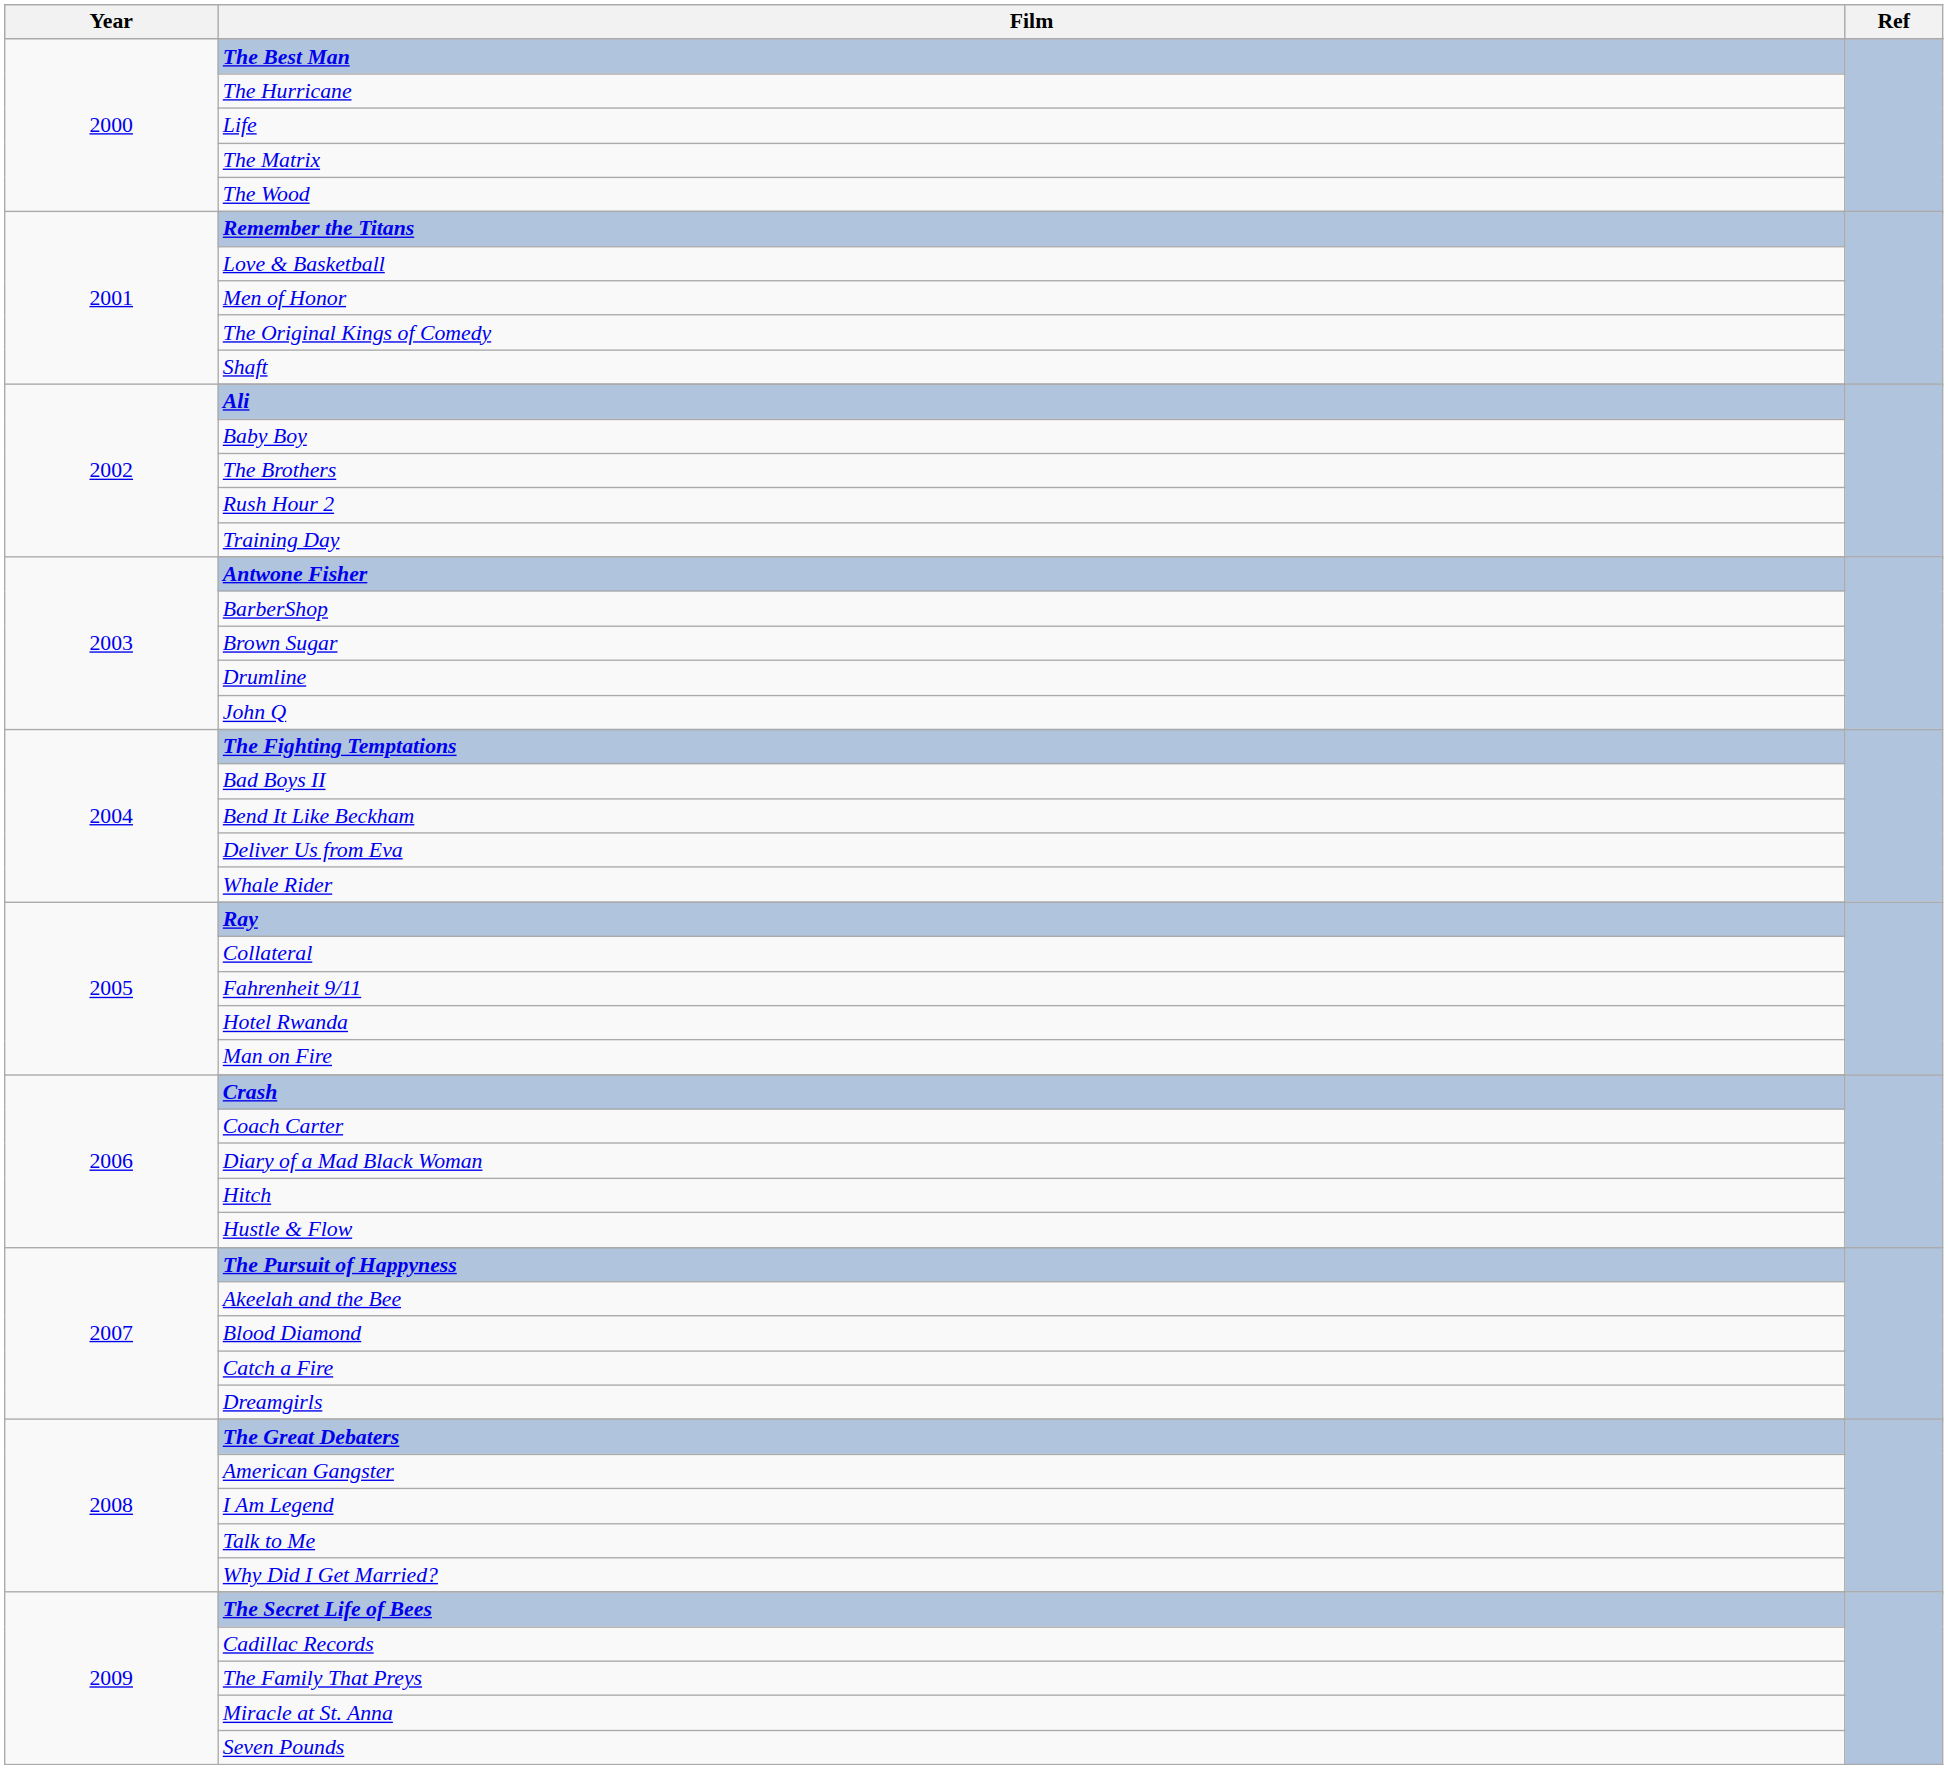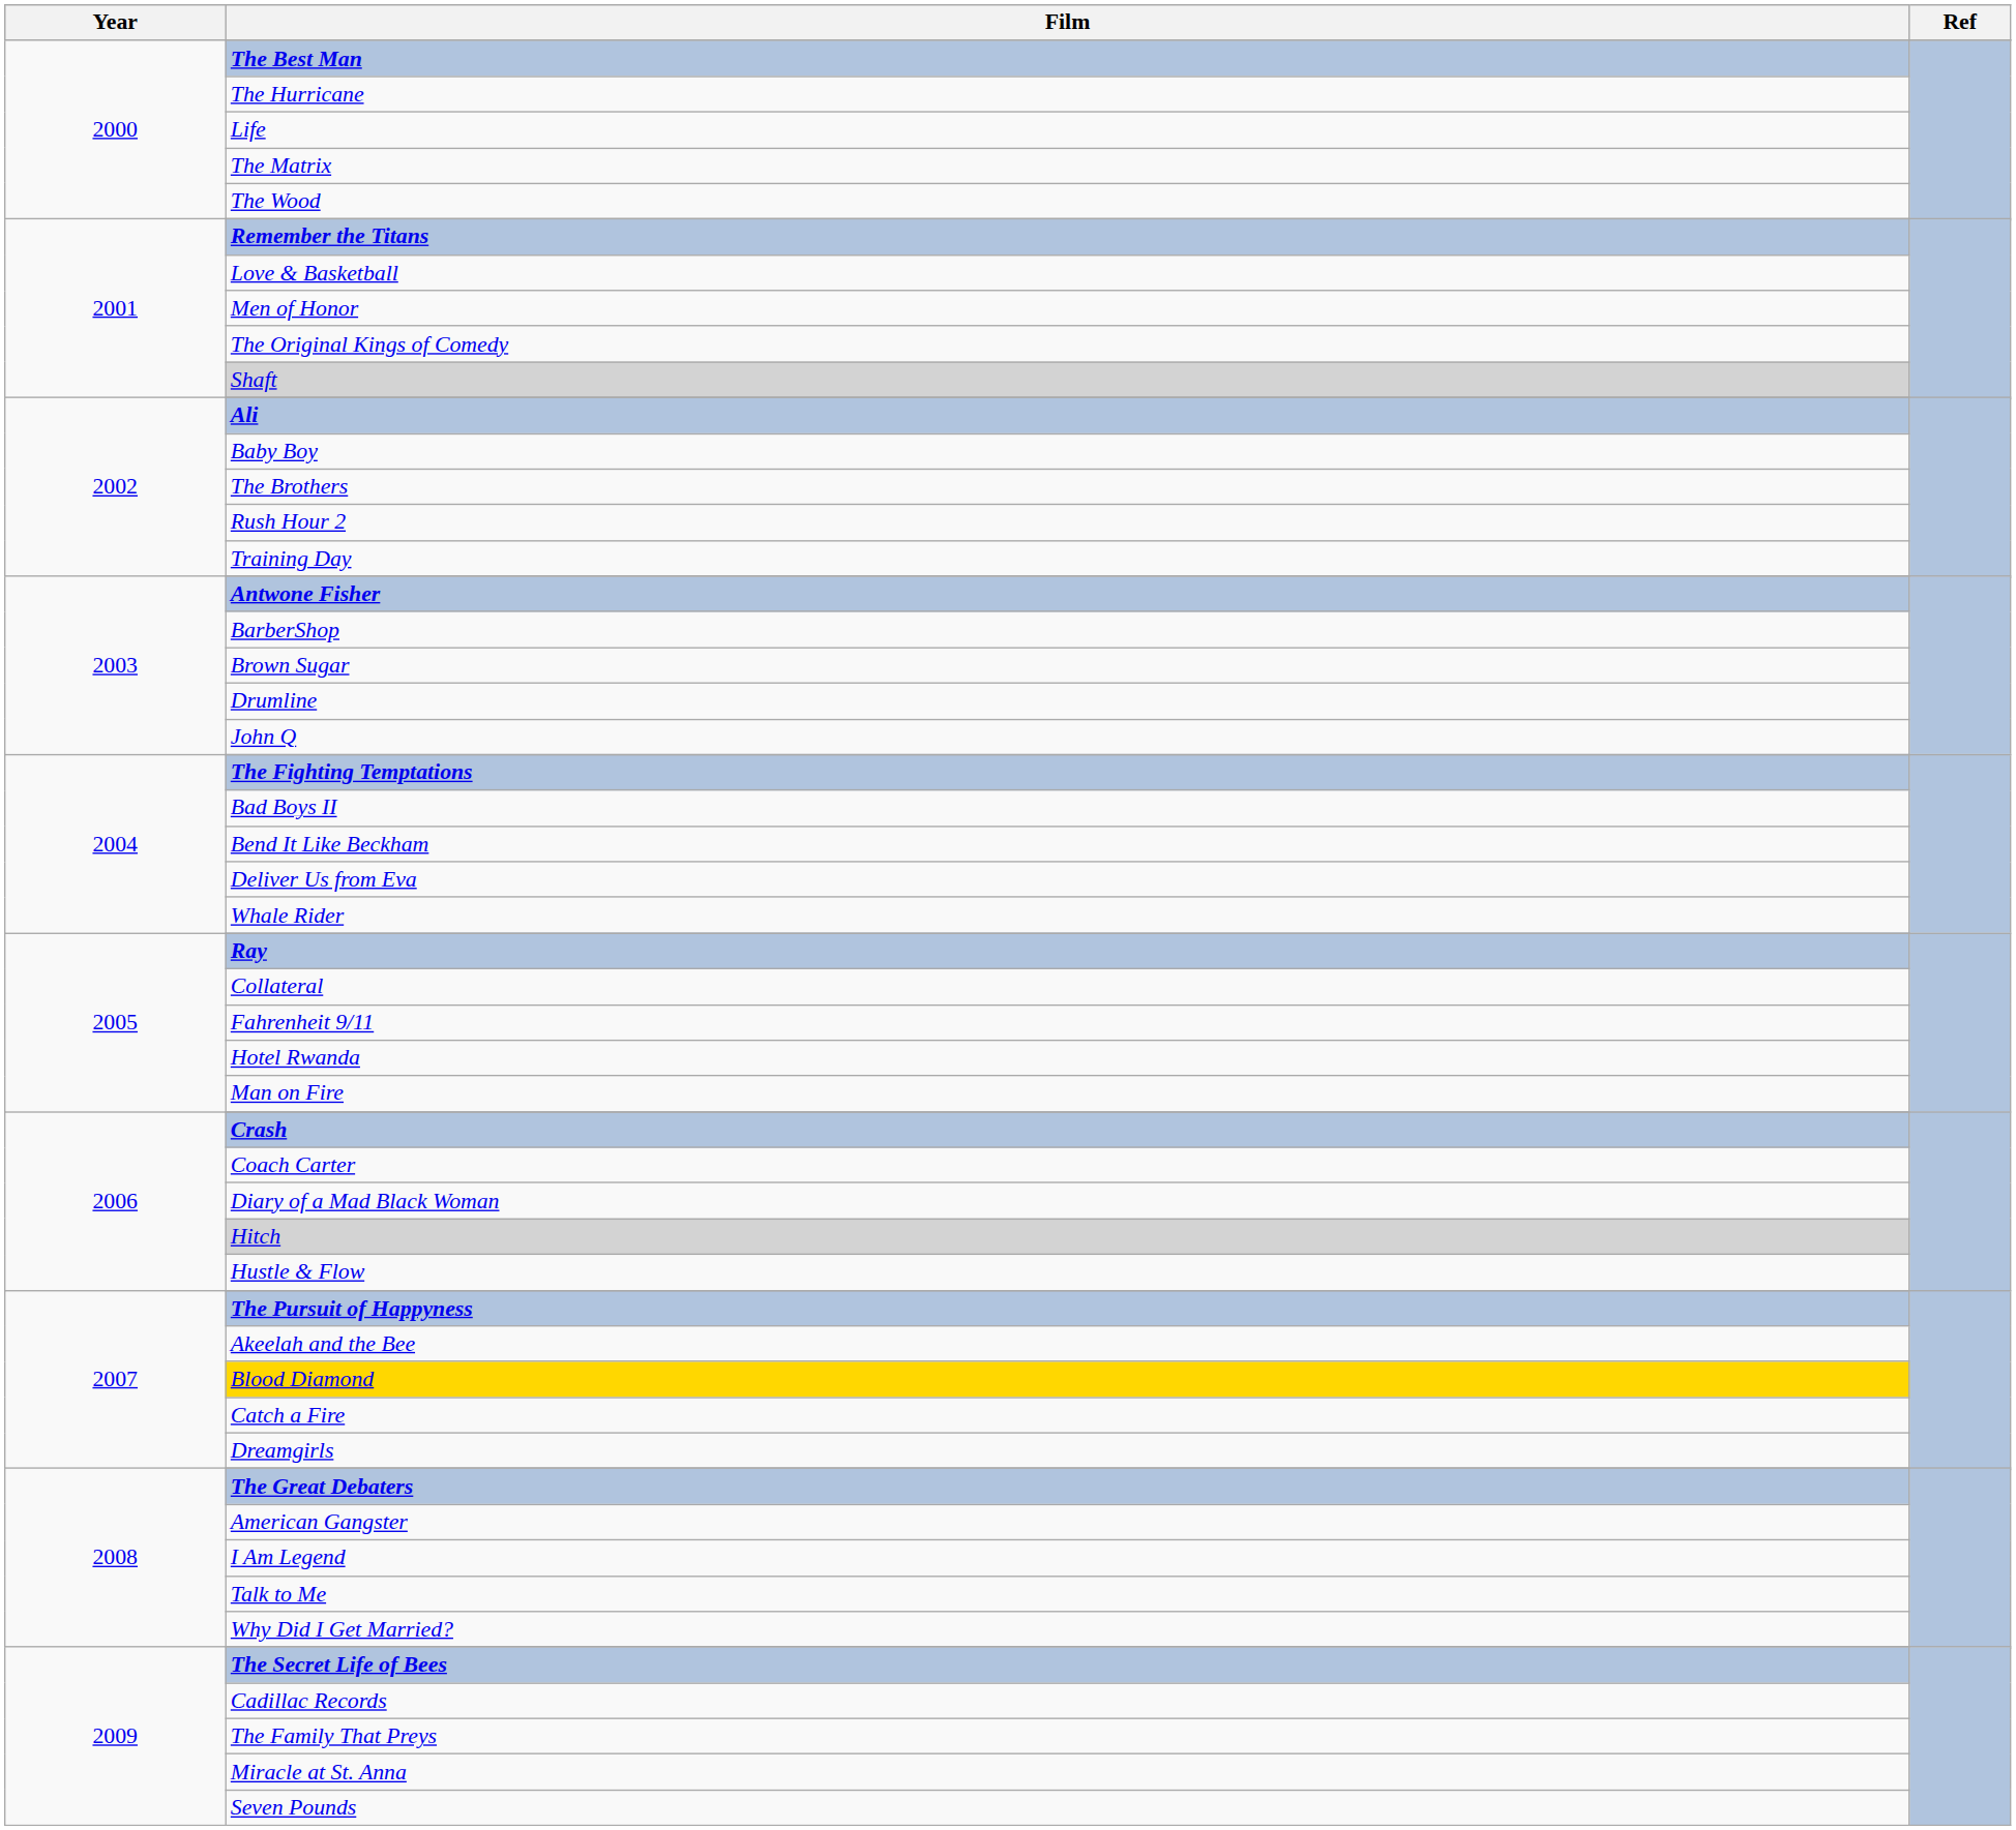Shaft | Film: no background -> lightgrey background
Hitch | Film: no background -> lightgrey background
Blood Diamond | Film: no background -> gold background
